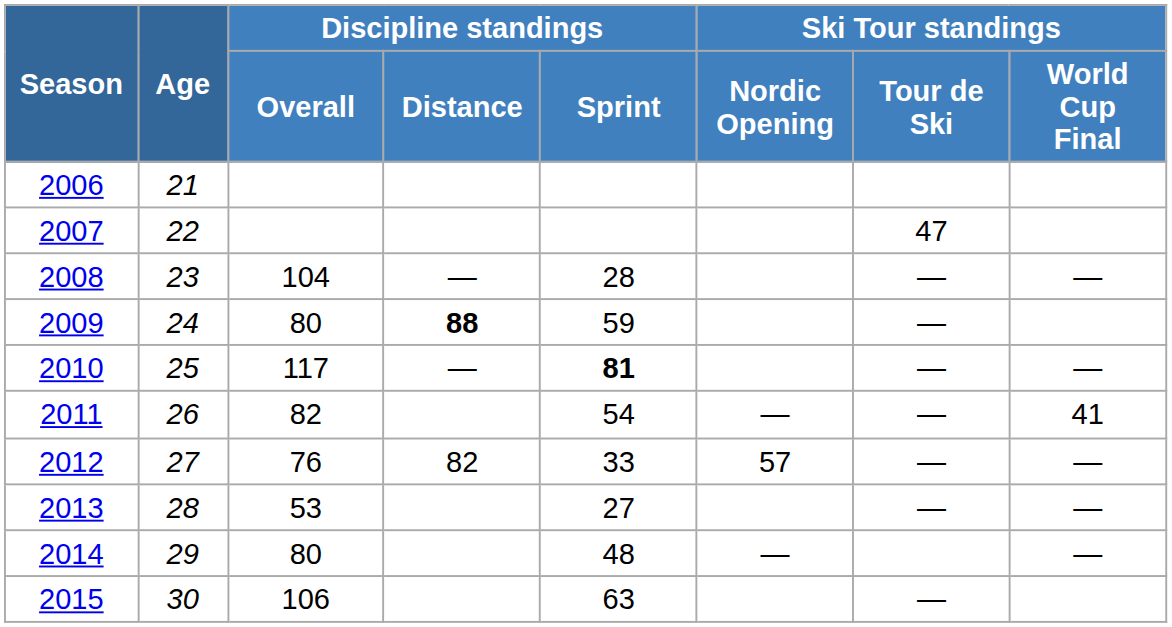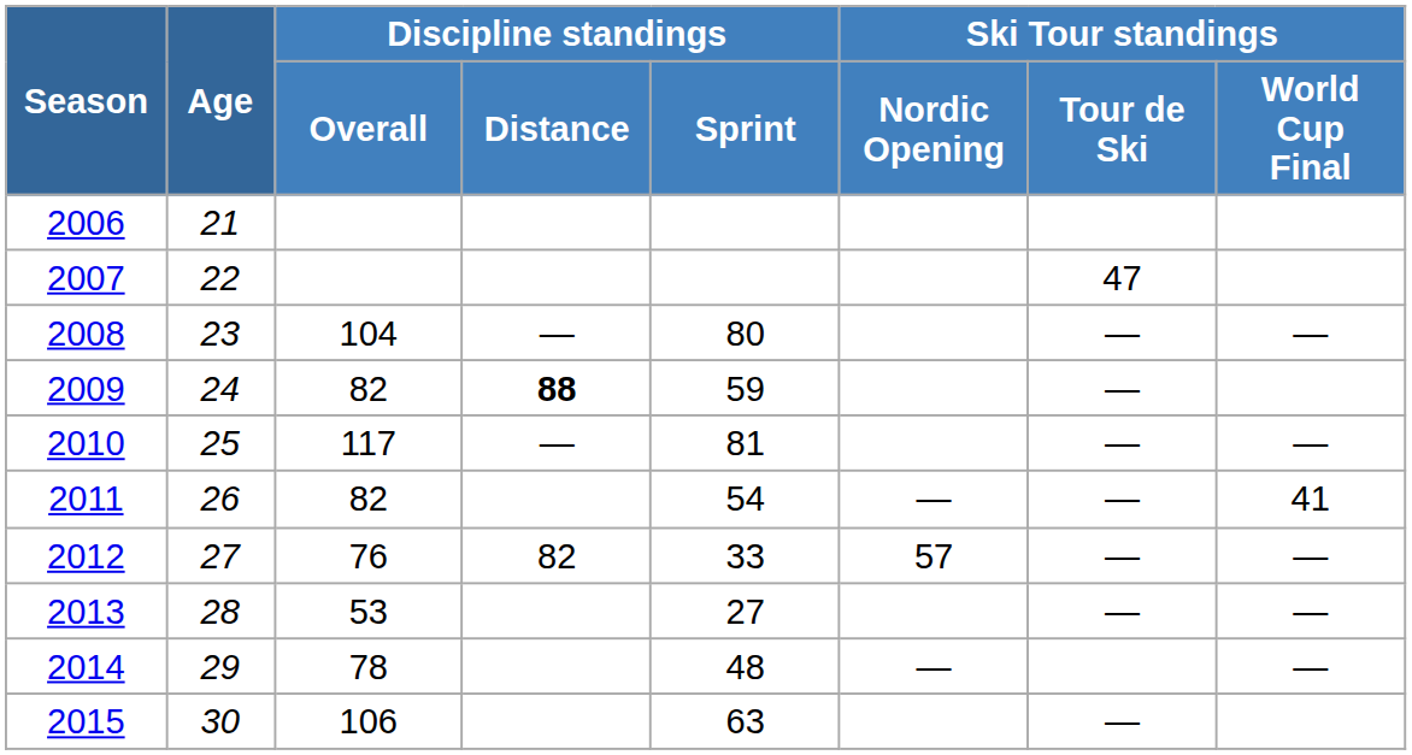2008 | Discipline standings / Sprint: 28 -> 80
2009 | Discipline standings / Overall: 80 -> 82
2010 | Discipline standings / Sprint: bold -> normal
2014 | Discipline standings / Overall: 80 -> 78
